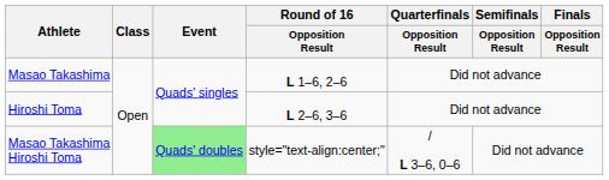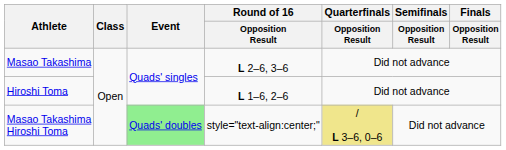Masao Takashima | Round of 16 / Opposition Result: L 1–6, 2–6 -> L 2–6, 3–6
Hiroshi Toma | Round of 16 / Opposition Result: L 2–6, 3–6 -> L 1–6, 2–6
Masao Takashima Hiroshi Toma | Quarterfinals / Opposition Result: no background -> khaki background
